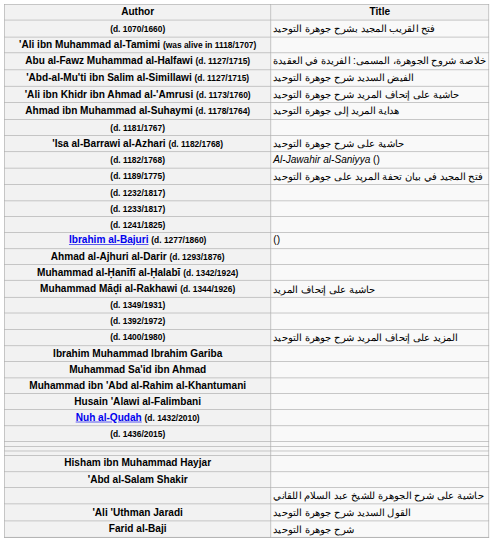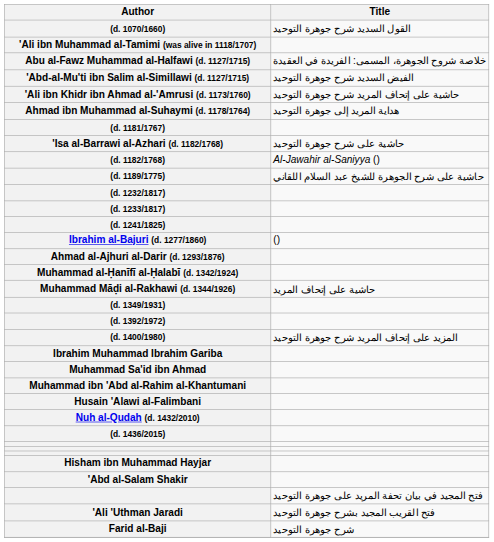row 2 | Title: فتح القريب المجيد بشرح جوهرة التوحيد -> القول السديد شرح جوهرة التوحيد
row 11 | Title: فتح المجيد في بيان تحفة المريد على جوهرة التوحيد -> حاشية على شرح الجوهرة للشيخ عبد السلام اللقاني
row 33 | Title: حاشية على شرح الجوهرة للشيخ عبد السلام اللقاني -> فتح المجيد في بيان تحفة المريد على جوهرة التوحيد
row 34 | Title: القول السديد شرح جوهرة التوحيد -> فتح القريب المجيد بشرح جوهرة التوحيد
